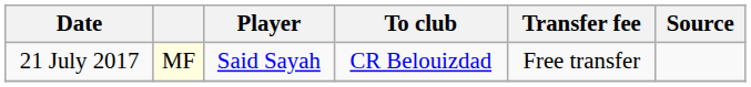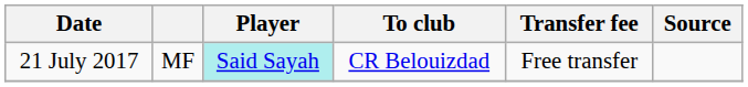21 July 2017 | column 2: lightyellow background -> no background
21 July 2017 | Player: no background -> paleturquoise background
